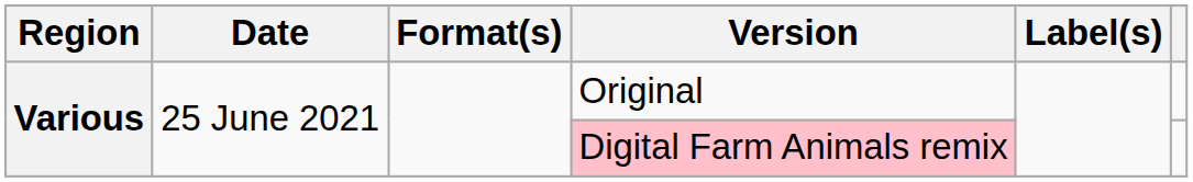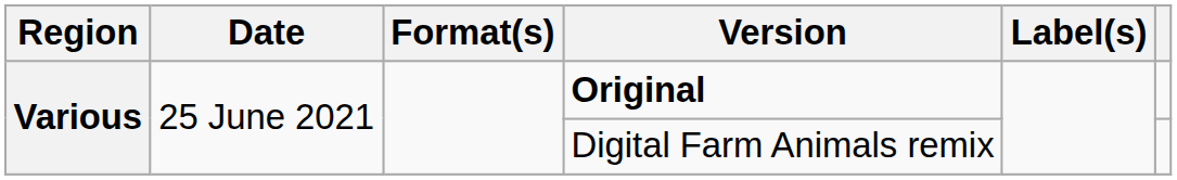Original | Version: normal -> bold
Digital Farm Animals remix | Version: pink background -> no background
